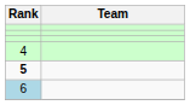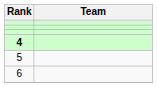row 5 | Rank: normal -> bold
row 6 | Rank: bold -> normal
row 7 | Rank: lightblue background -> no background
